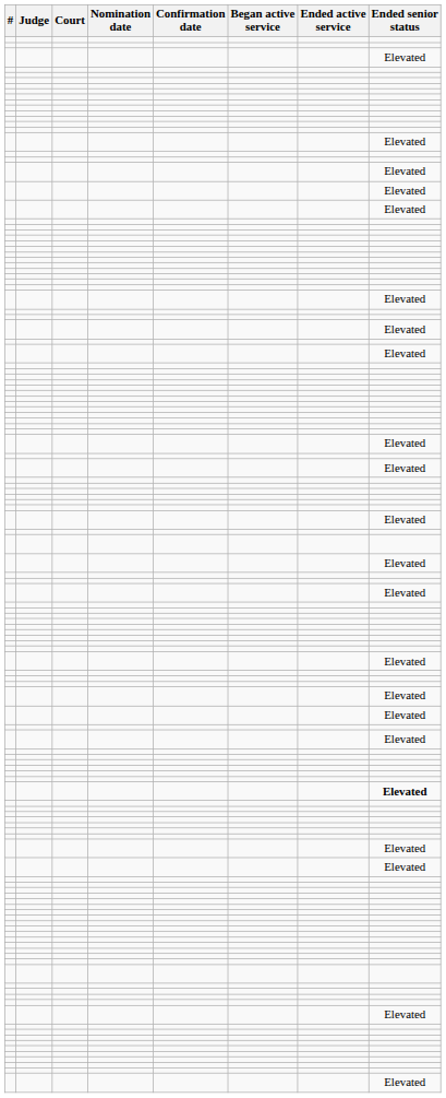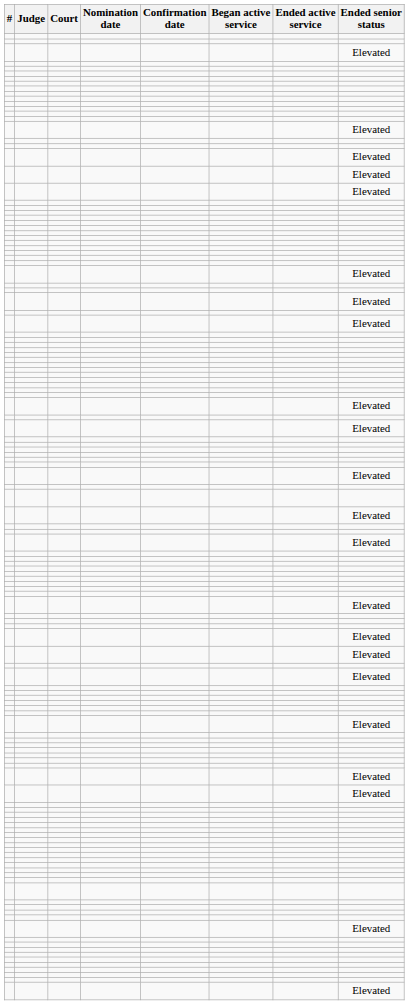row 94 | Ended senior status: bold -> normal
